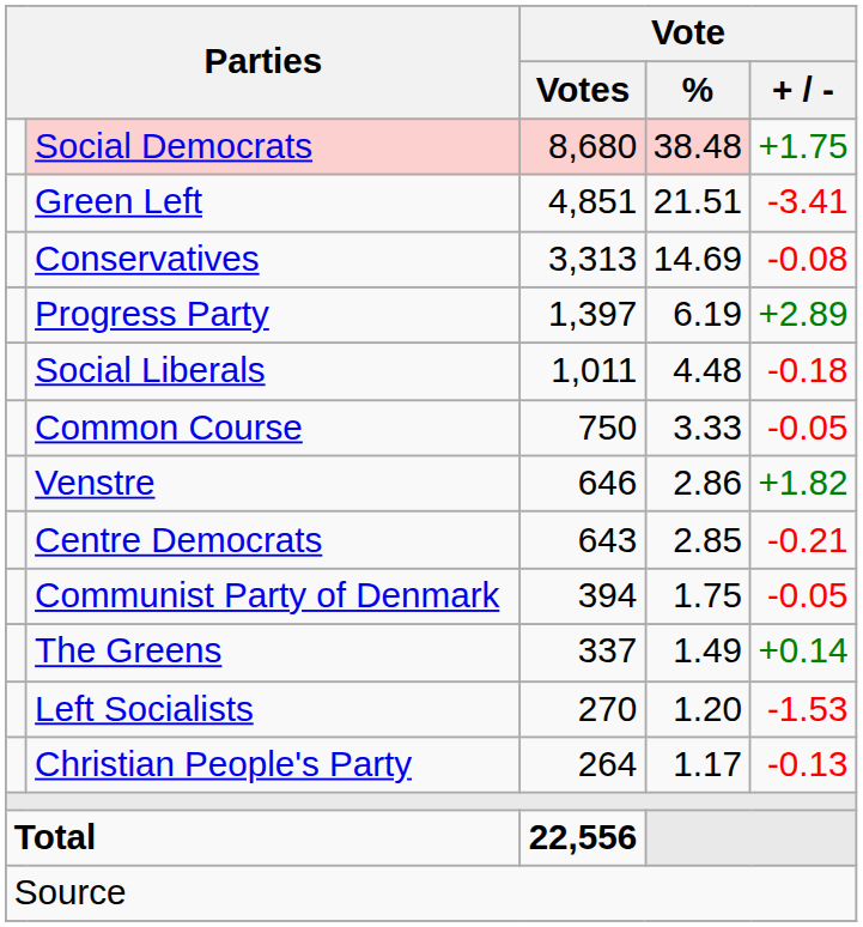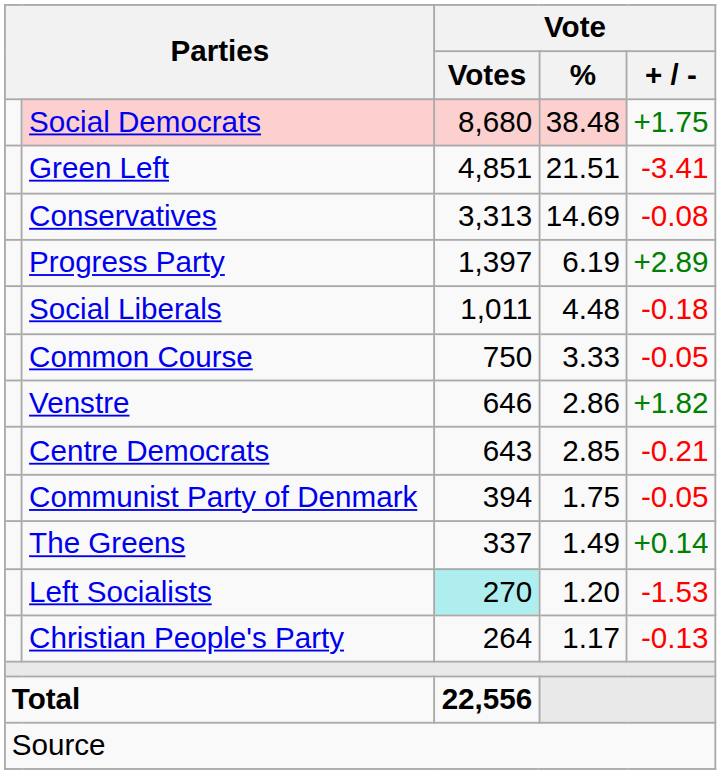Left Socialists | Vote / Votes: no background -> paleturquoise background
